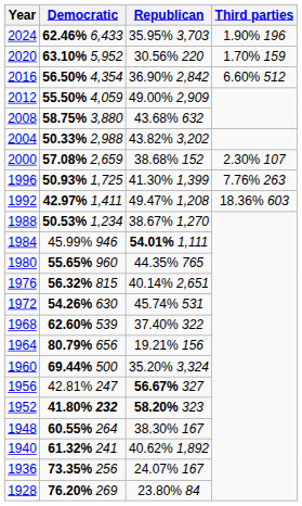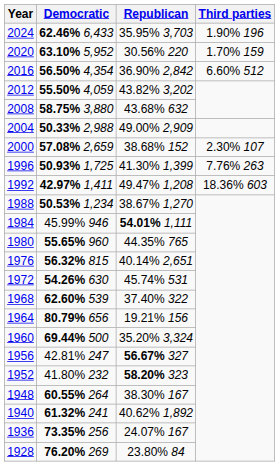2012 | Republican: 49.00% 2,909 -> 43.82% 3,202
2004 | Republican: 43.82% 3,202 -> 49.00% 2,909
1952 | Democratic: bold -> normal
